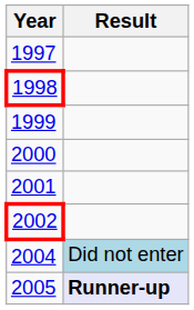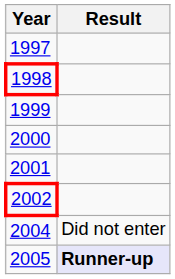2004 | Result: lightblue background -> no background
